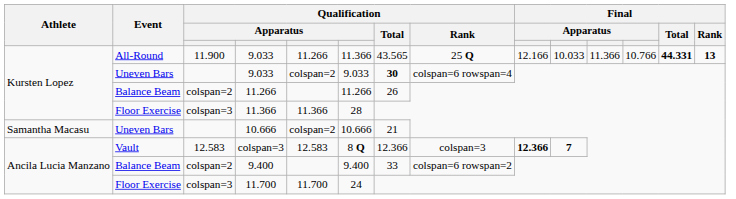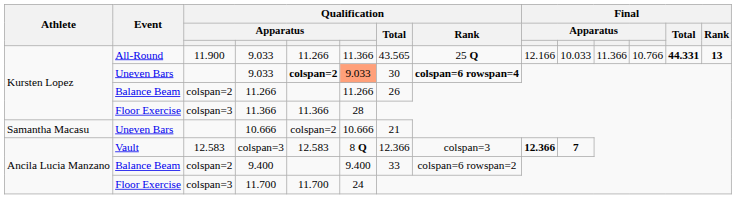Uneven Bars / 9.033 | column 5: normal -> bold
Uneven Bars / 9.033 | column 6: no background -> lightsalmon background
Uneven Bars / 9.033 | Qualification / Total: bold -> normal
Uneven Bars / 9.033 | Qualification / Rank: normal -> bold
